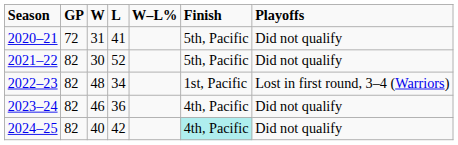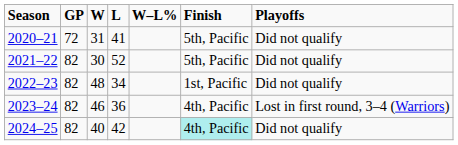2022–23 | column 7: Lost in first round, 3–4 (Warriors) -> Did not qualify
2023–24 | column 7: Did not qualify -> Lost in first round, 3–4 (Warriors)
